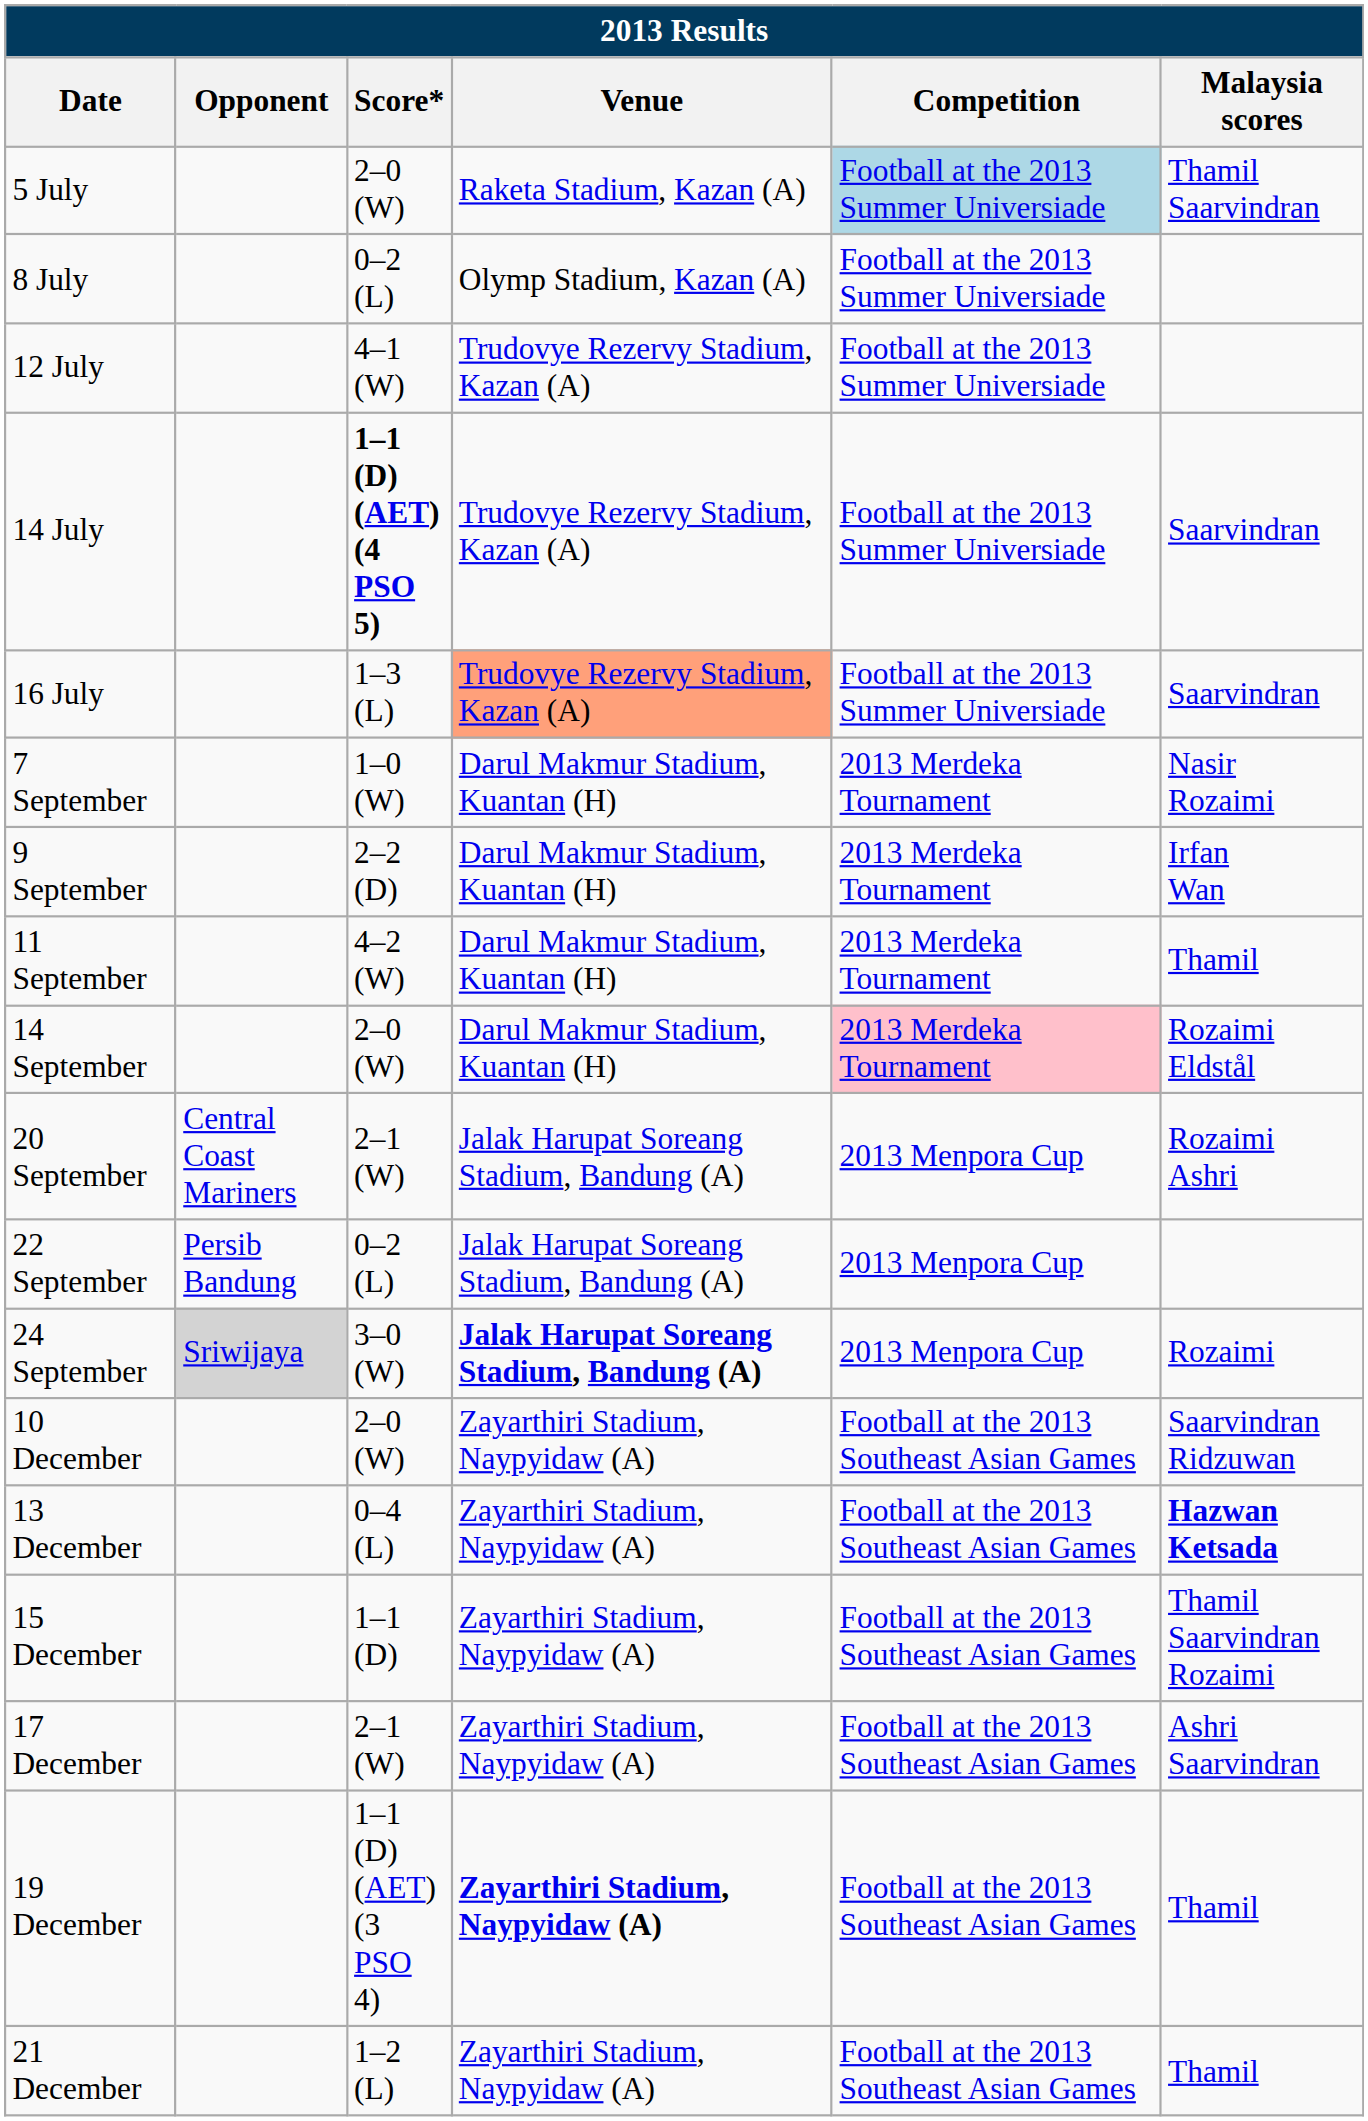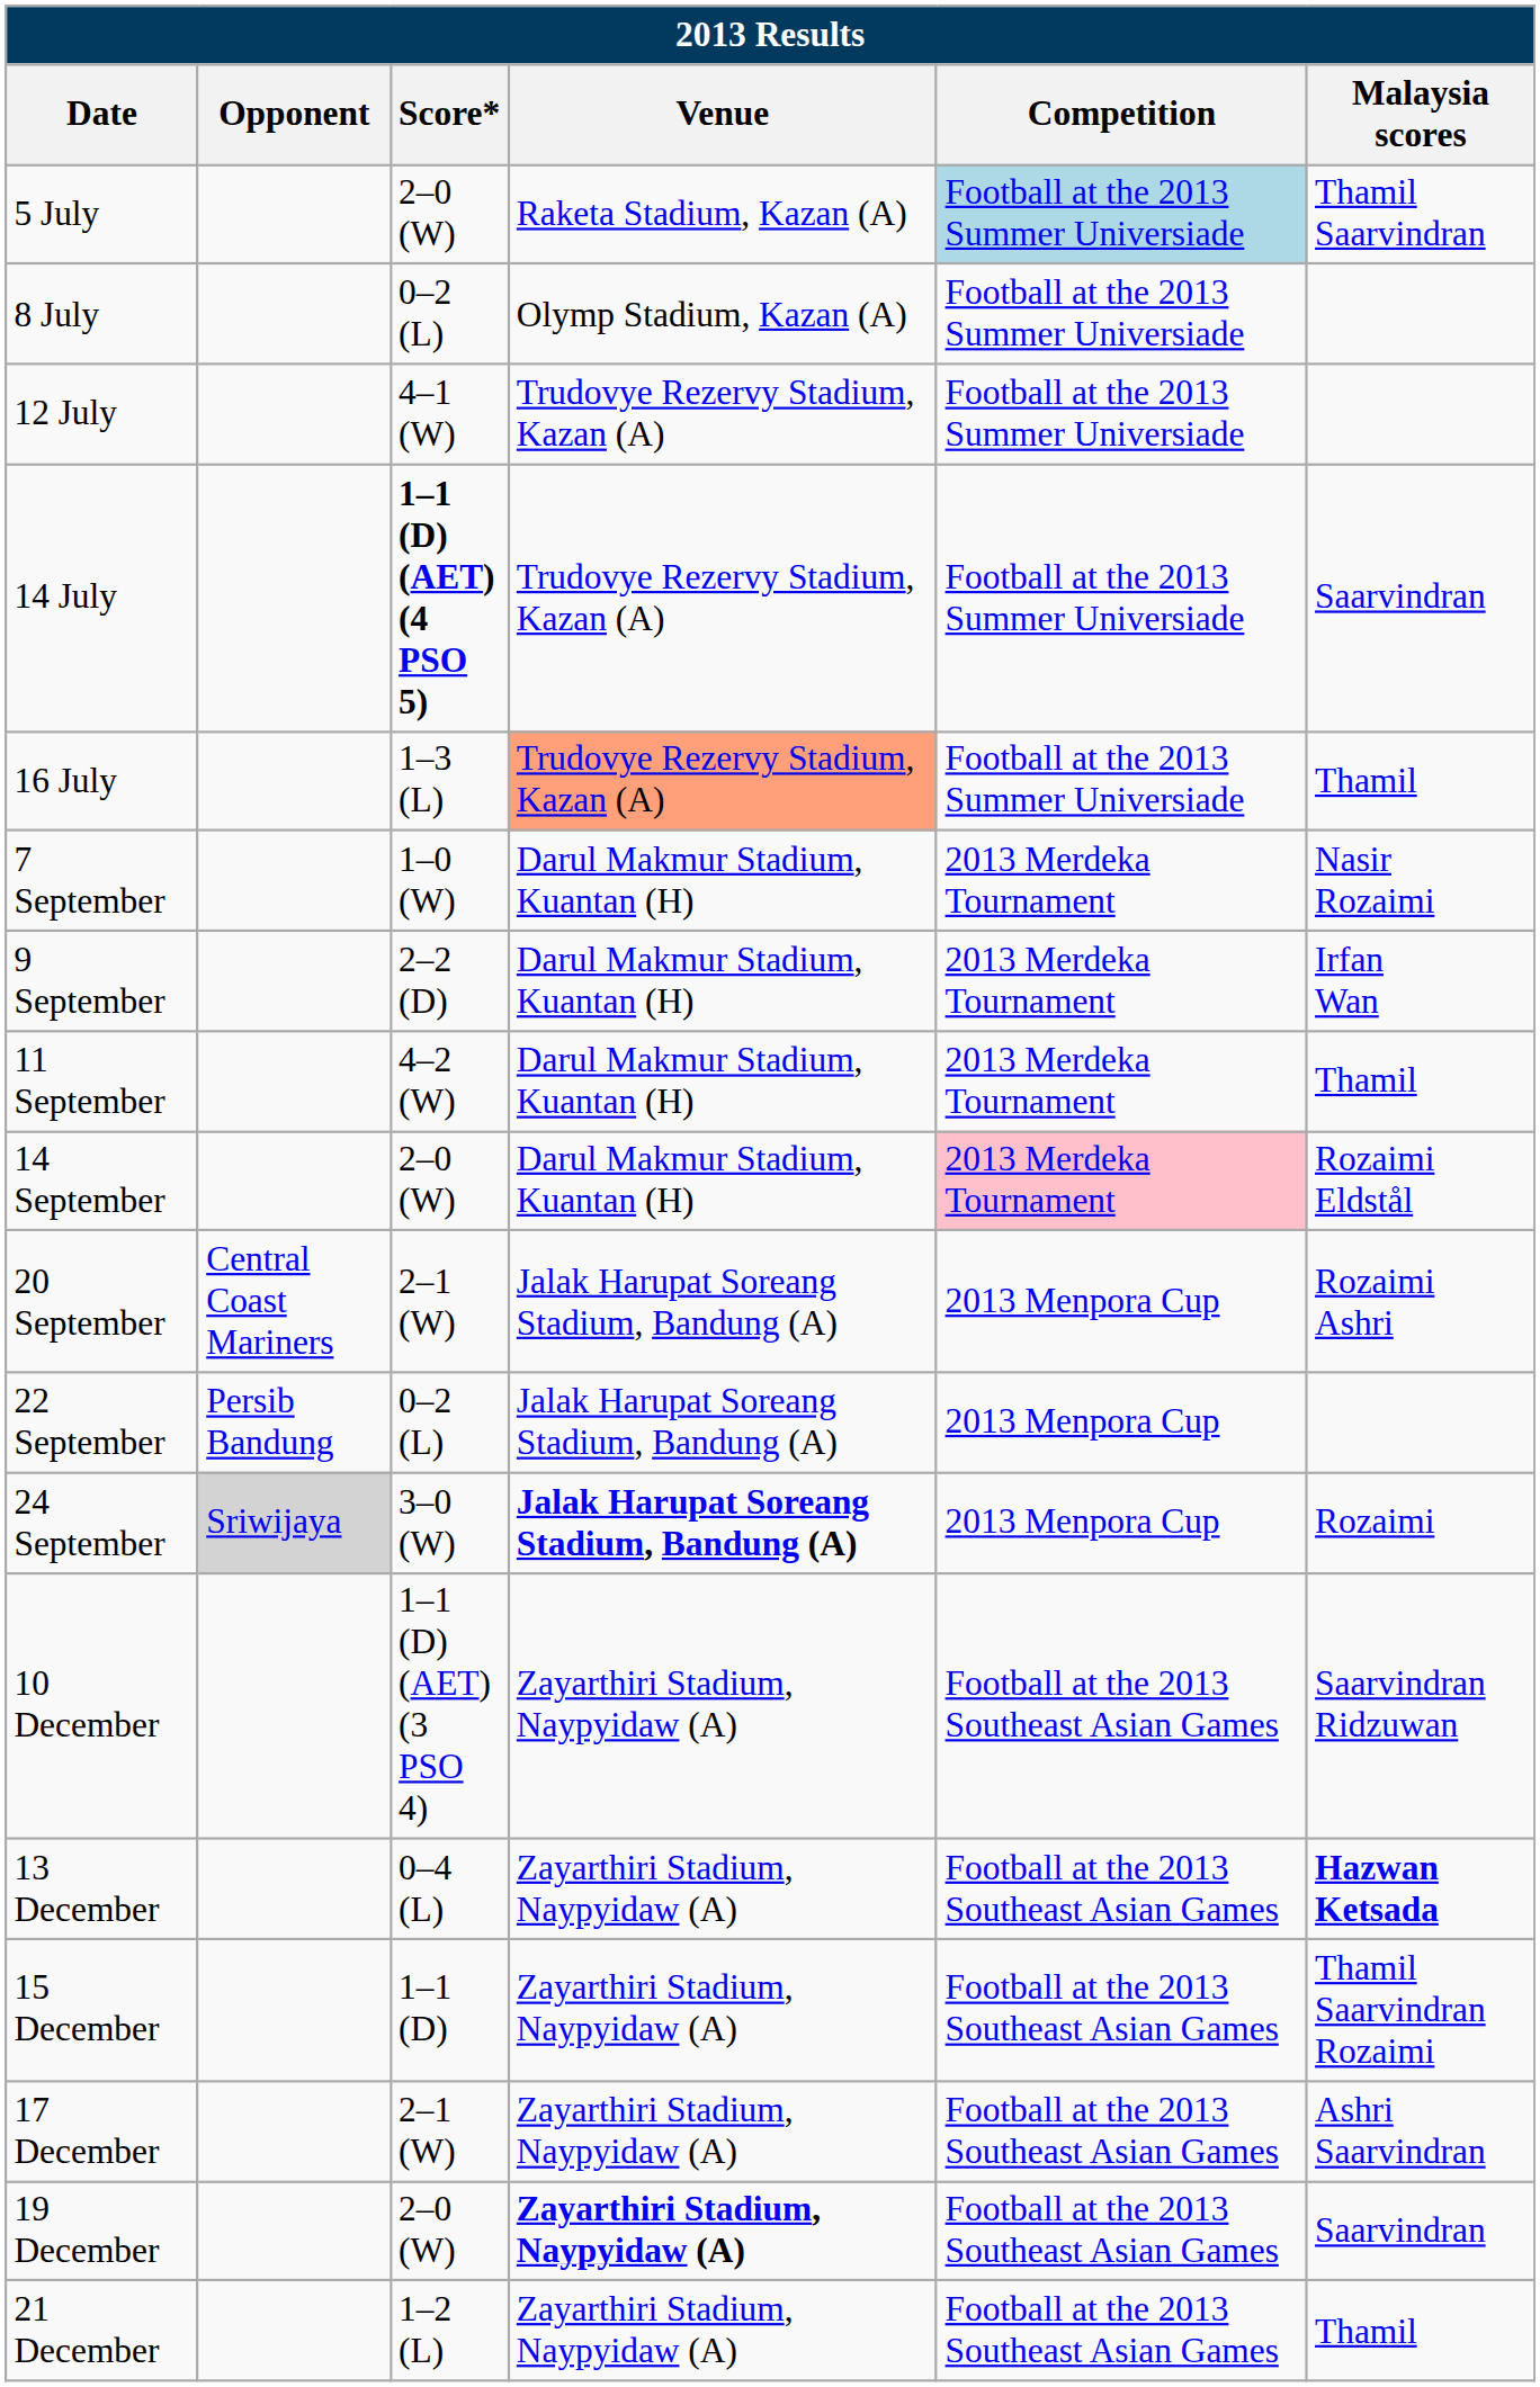16 July | Malaysia scores: Saarvindran -> Thamil
10 December | Score*: 2–0 (W) -> 1–1 (D) (AET) (3 PSO 4)
19 December | Score*: 1–1 (D) (AET) (3 PSO 4) -> 2–0 (W)
19 December | Malaysia scores: Thamil -> Saarvindran
